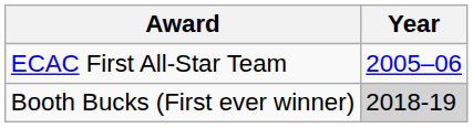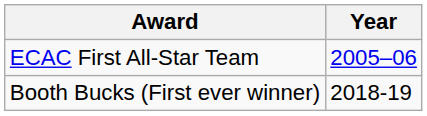Booth Bucks (First ever winner) | Year: lightgrey background -> no background
